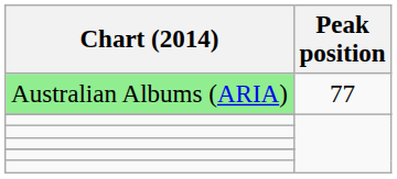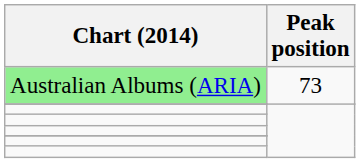row 2 | Peak position: 77 -> 73
